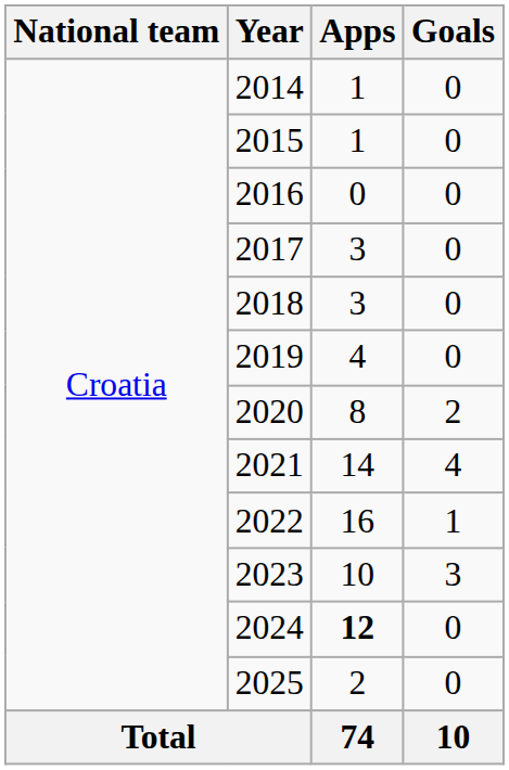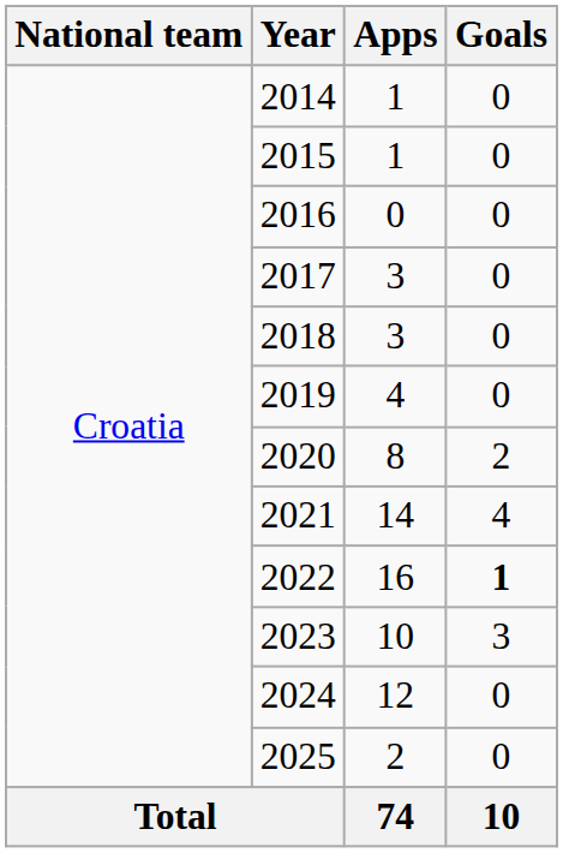2022 | Goals: normal -> bold
2024 | Apps: bold -> normal
